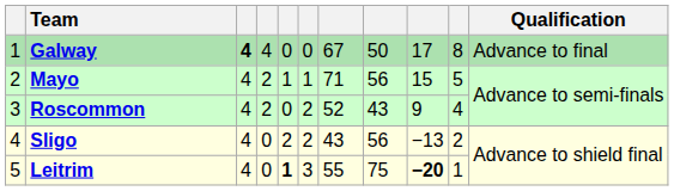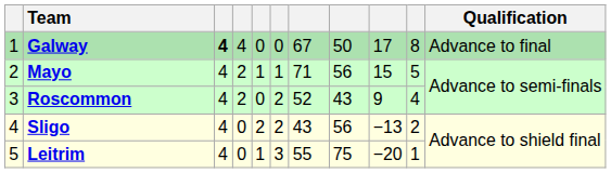Leitrim | column 5: bold -> normal
Leitrim | column 9: bold -> normal
